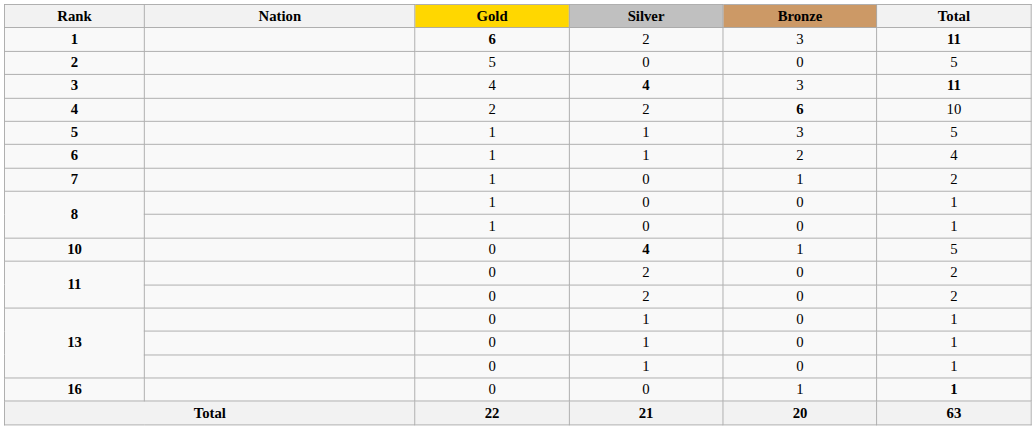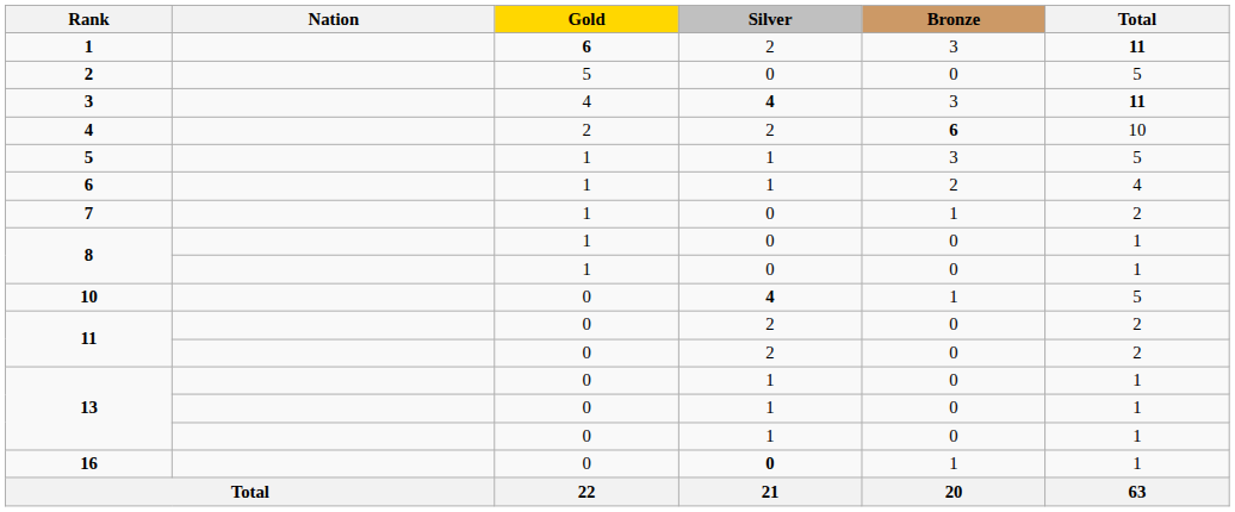16 | Silver: normal -> bold
16 | Total: bold -> normal
